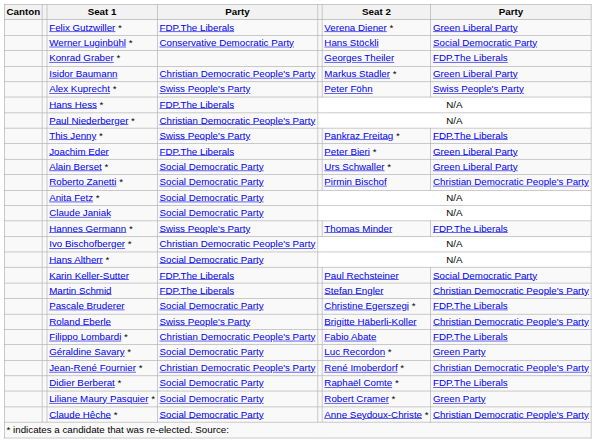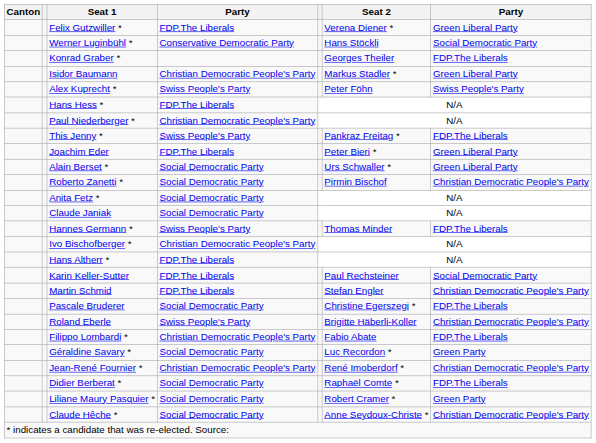Hans Altherr * | column 4: Social Democratic Party -> FDP.The Liberals
